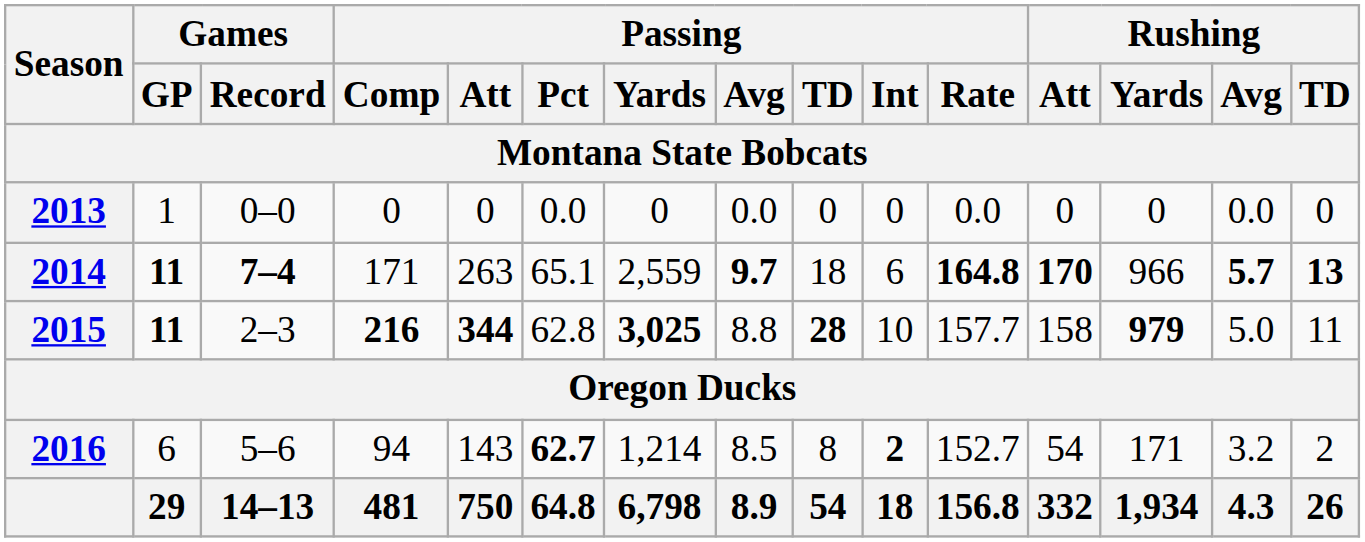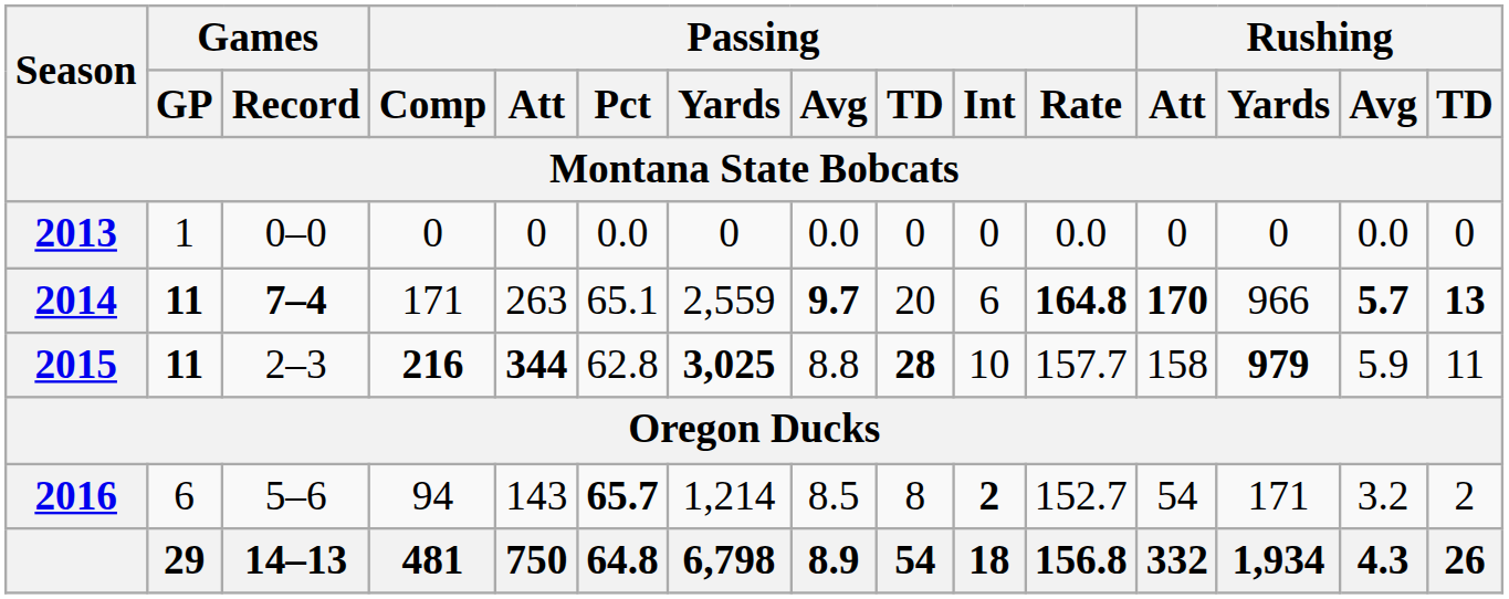2014 | Passing / TD: 18 -> 20
2015 | Rushing / Avg: 5.0 -> 5.9
2016 | Passing / Pct: 62.7 -> 65.7
